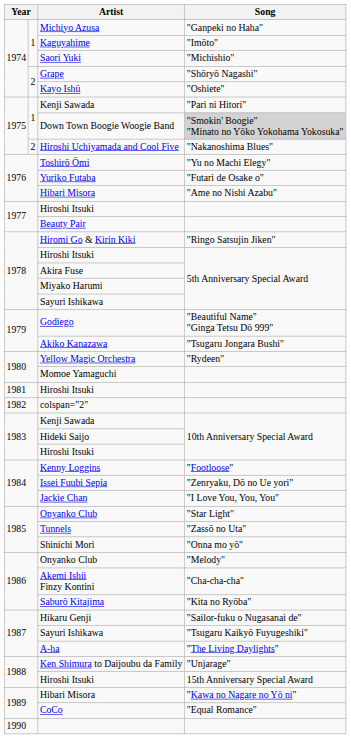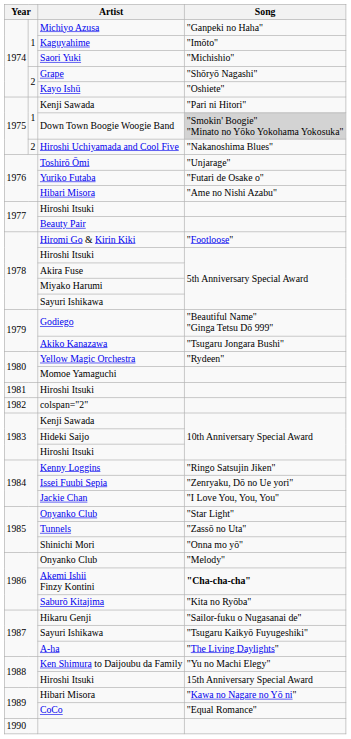Toshirō Ōmi | Song: "Yu no Machi Elegy" -> "Unjarage"
Hiromi Go & Kirin Kiki | Song: "Ringo Satsujin Jiken" -> "Footloose"
Kenny Loggins | Song: "Footloose" -> "Ringo Satsujin Jiken"
Akemi Ishii Finzy Kontini | Song: normal -> bold
Ken Shimura to Daijoubu da Family | Song: "Unjarage" -> "Yu no Machi Elegy"
